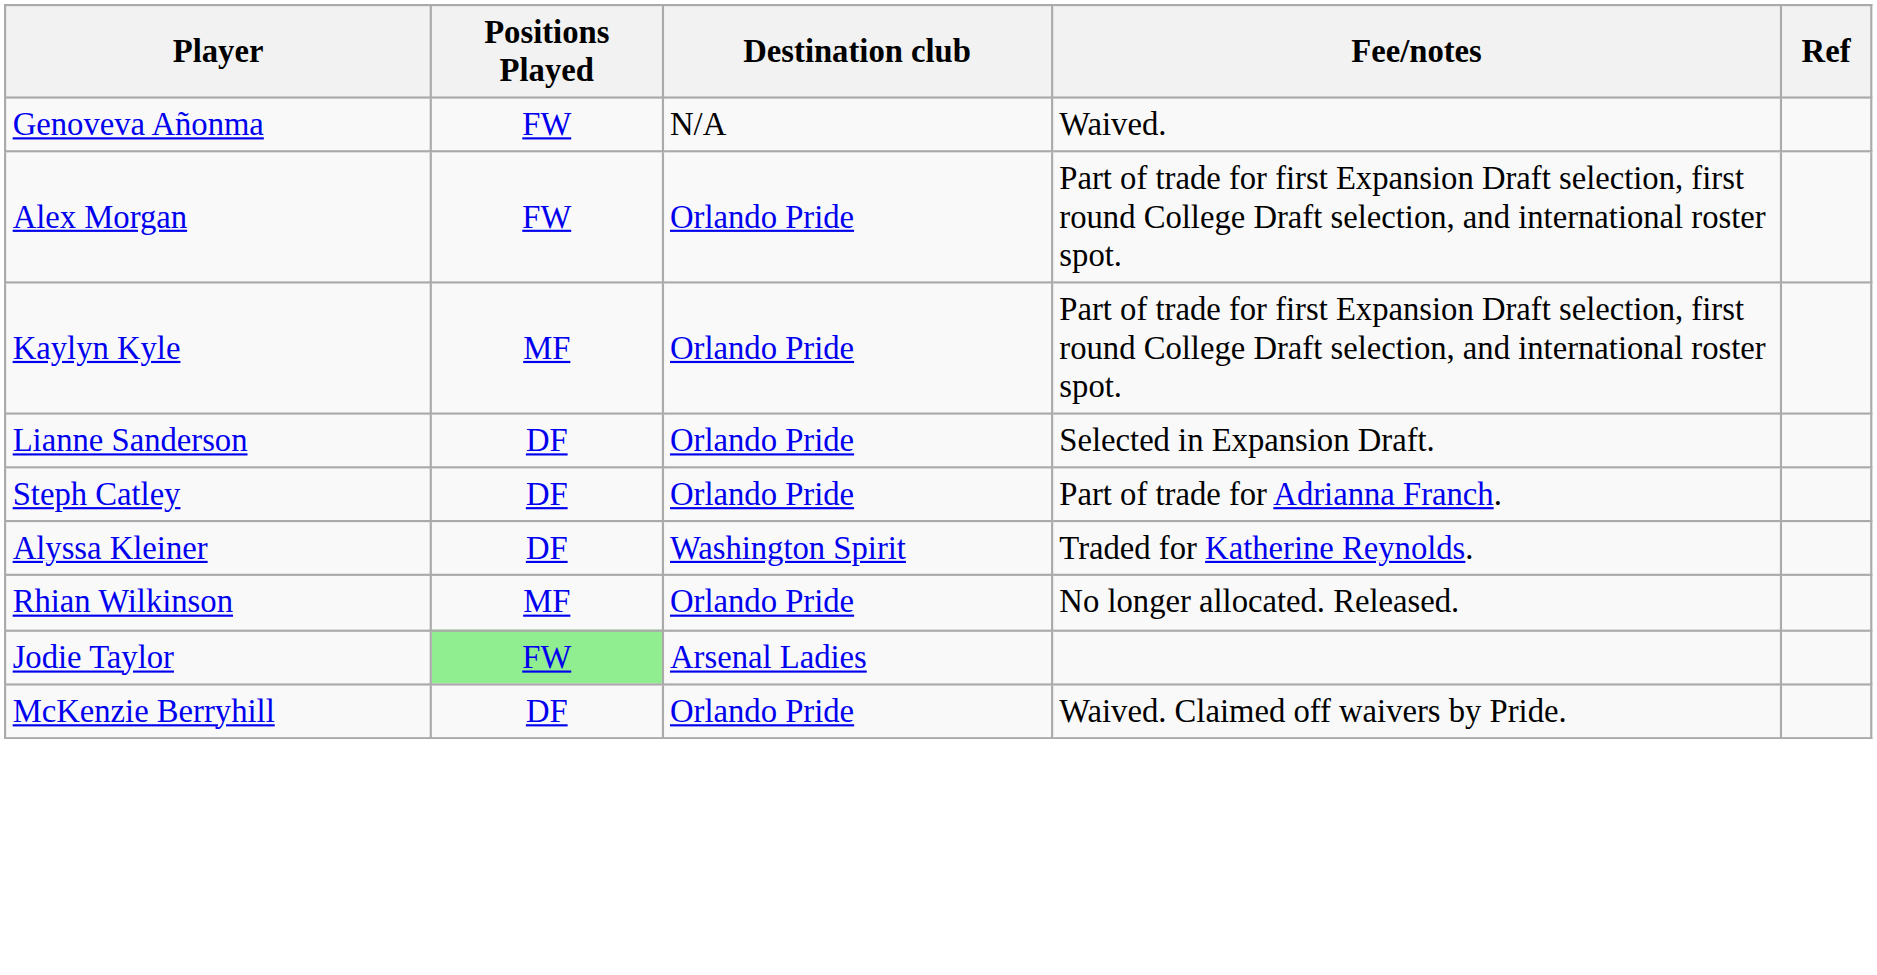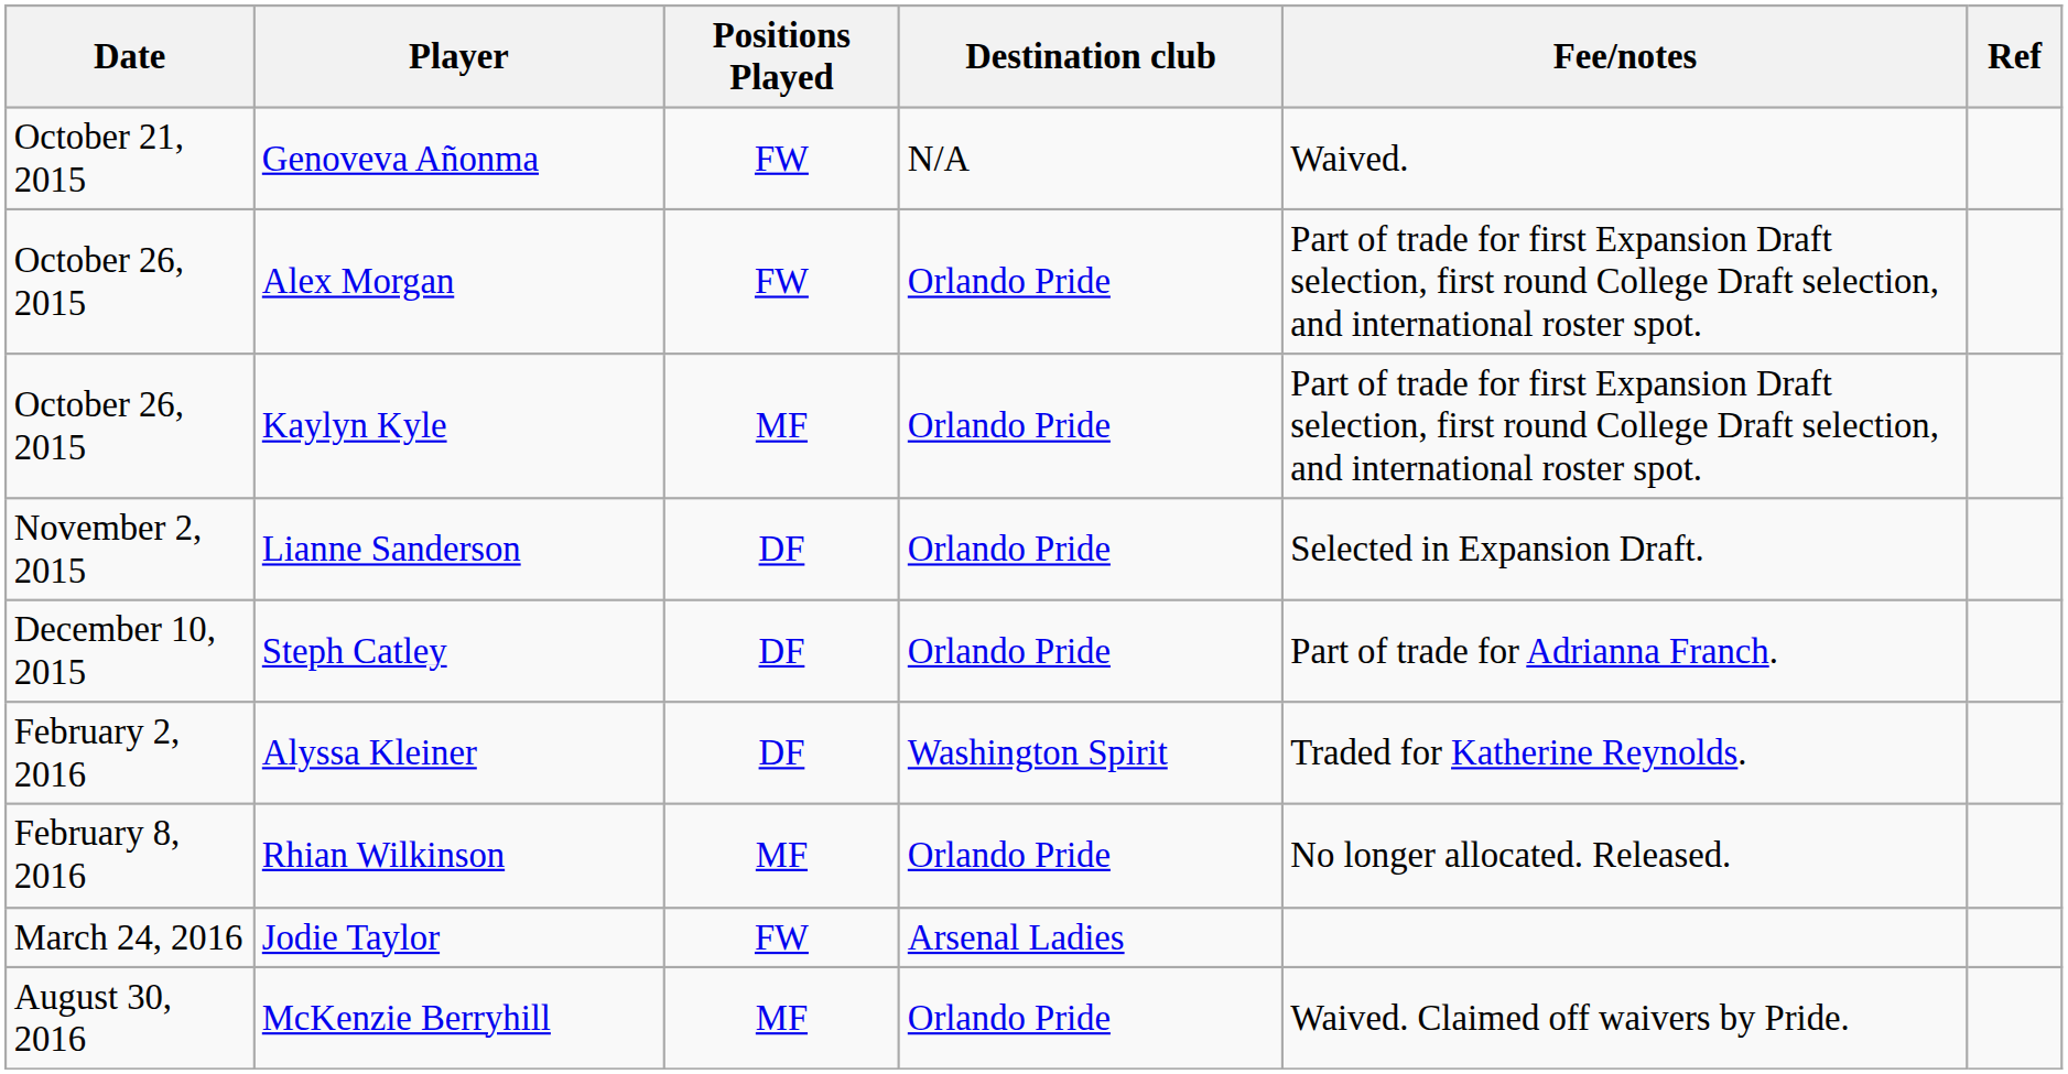+ column: Date | October 21, 2015 | October 26, 2015 | October 26, 2015 | November 2, 2015 | December 10, 2015 | February 2, 2016 | February 8, 2016 | March 24, 2016 | August 30, 2016
Jodie Taylor | Positions Played: lightgreen background -> no background
McKenzie Berryhill | Positions Played: DF -> MF
